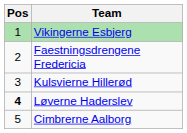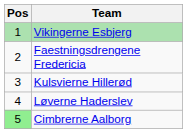Løverne Haderslev | Pos: bold -> normal
Cimbrerne Aalborg | Pos: no background -> lightgreen background
